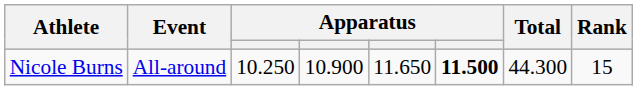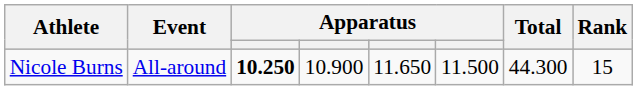row 3 | column 3: normal -> bold
row 3 | column 6: bold -> normal
